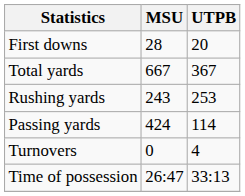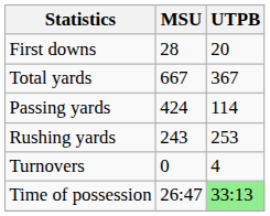rows swapped: Rushing yards <-> Passing yards
Time of possession | UTPB: no background -> lightgreen background
